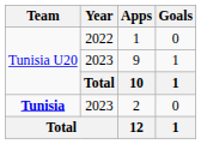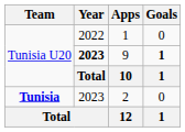9 | Year: normal -> bold
9 | Goals: normal -> bold
